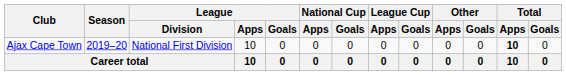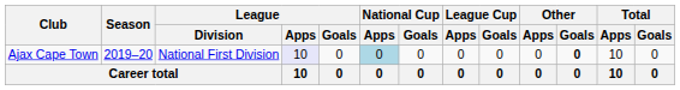Ajax Cape Town | League / Apps: no background -> lavender background
Ajax Cape Town | National Cup / Apps: no background -> lightblue background
Ajax Cape Town | Other / Goals: normal -> bold
Ajax Cape Town | Total / Apps: bold -> normal
